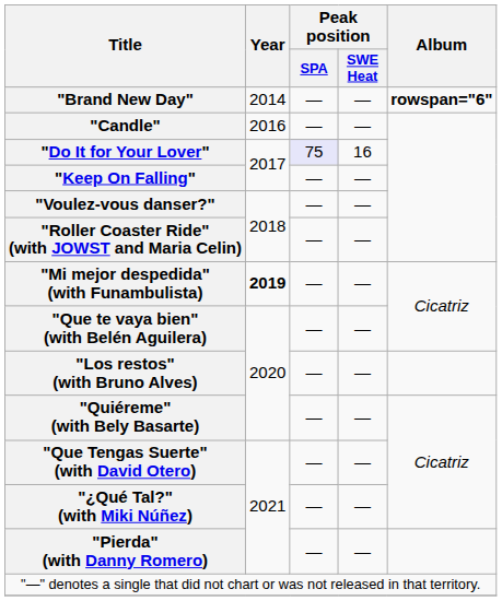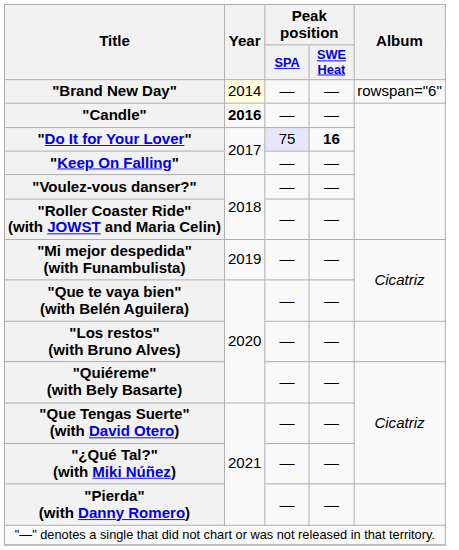"Brand New Day" | Year: no background -> lightyellow background
"Brand New Day" | Album: bold -> normal
"Candle" | Year: normal -> bold
"Do It for Your Lover" | Peak position / SWE Heat: normal -> bold
"Mi mejor despedida" (with Funambulista) | Year: bold -> normal
